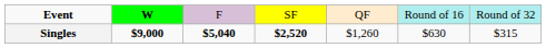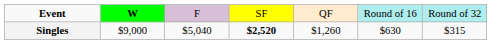Singles | column 2: bold -> normal
Singles | column 3: bold -> normal
